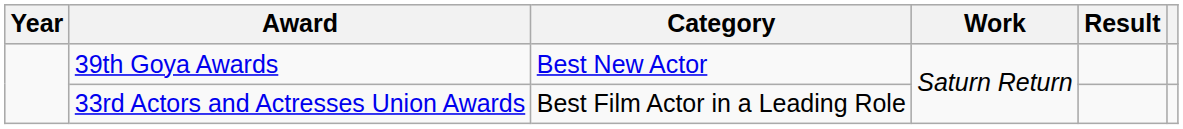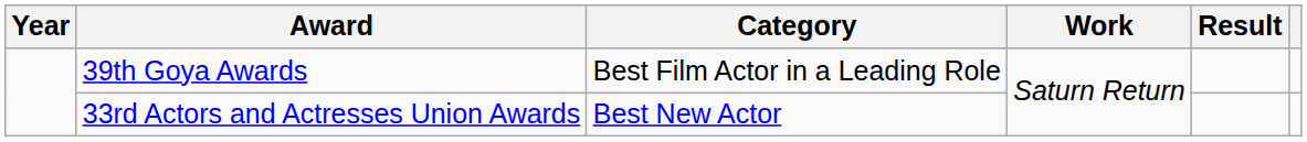39th Goya Awards | Category: Best New Actor -> Best Film Actor in a Leading Role
33rd Actors and Actresses Union Awards | Category: Best Film Actor in a Leading Role -> Best New Actor
